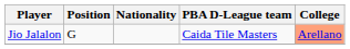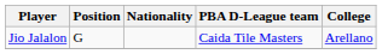Jio Jalalon | College: lightsalmon background -> no background
